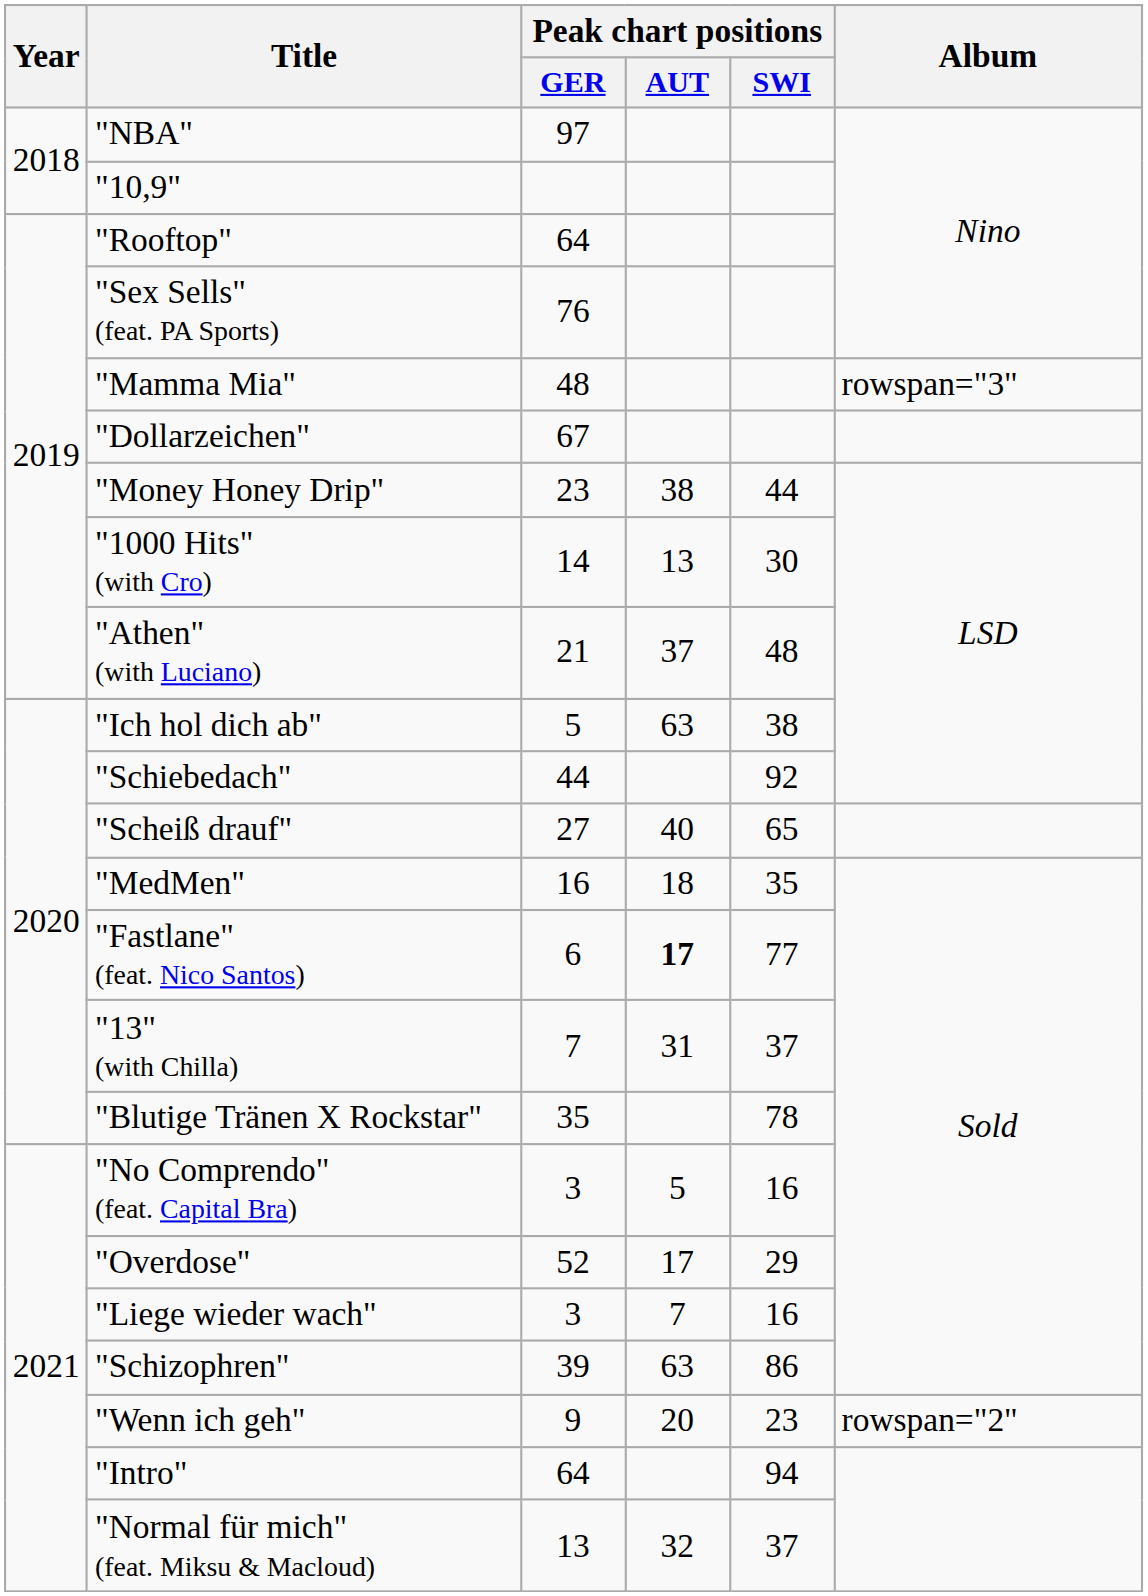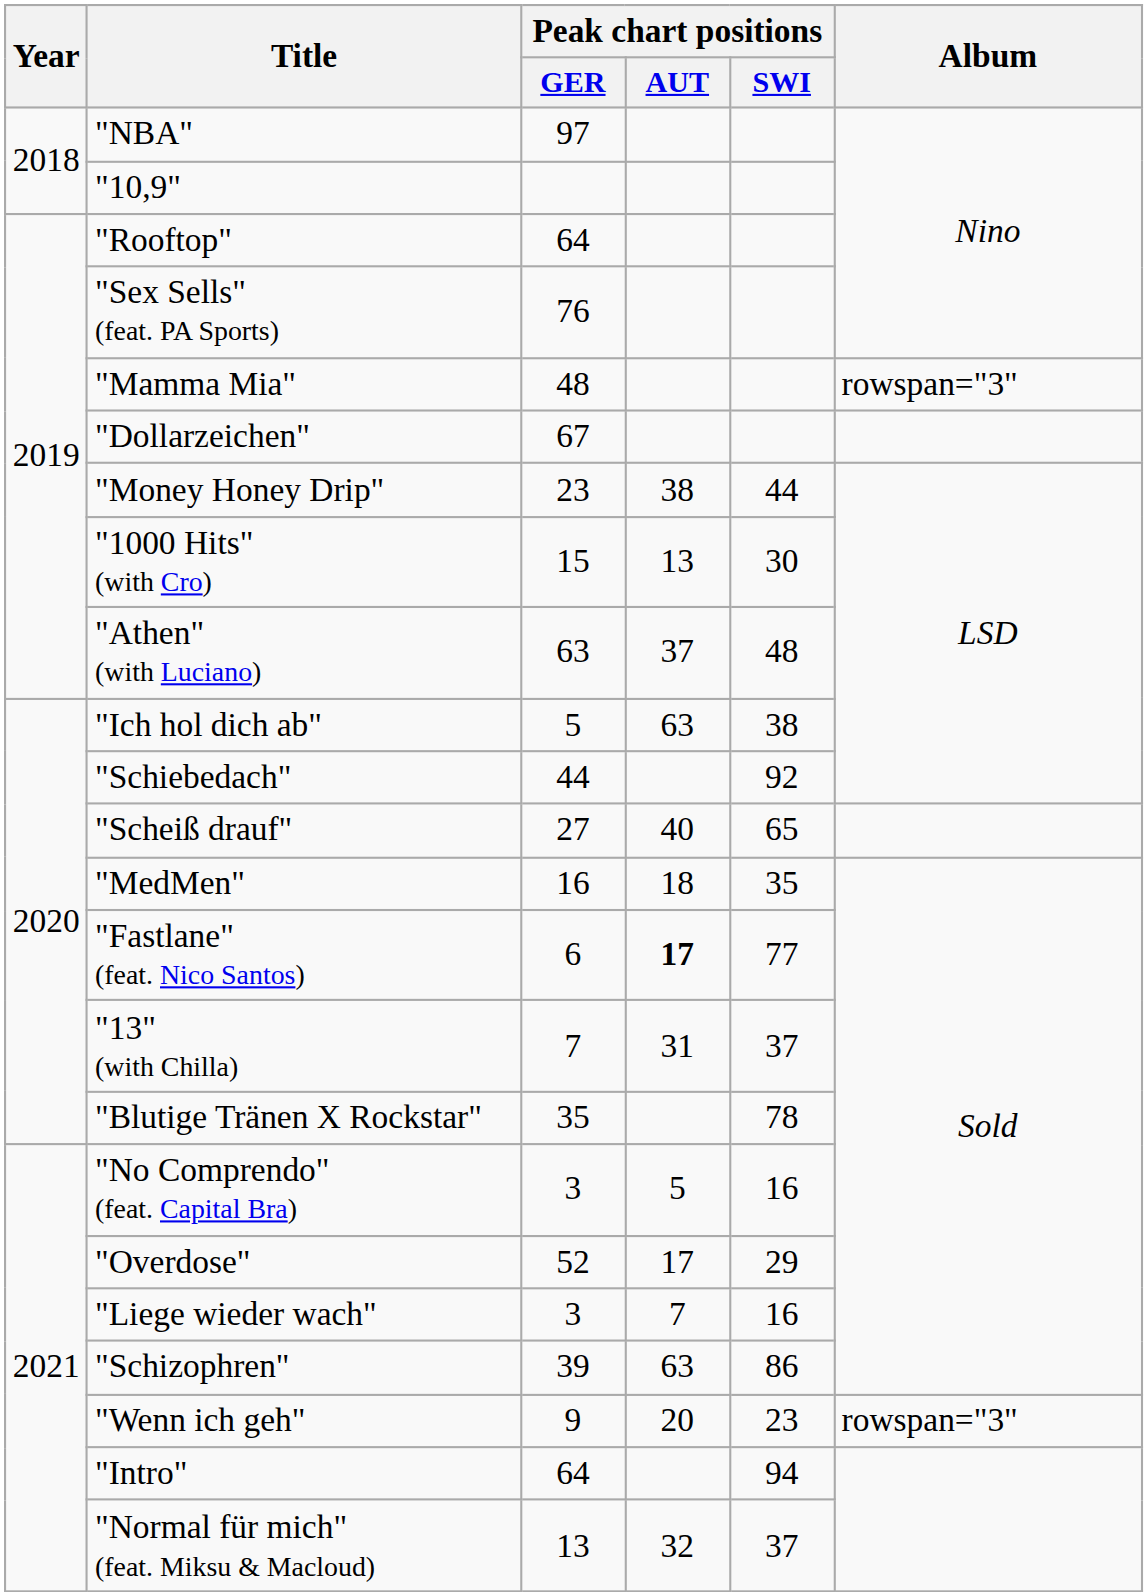"1000 Hits" (with Cro) | Peak chart positions / GER: 14 -> 15
"Athen" (with Luciano) | Peak chart positions / GER: 21 -> 63
"Wenn ich geh" | Album: rowspan="2" -> rowspan="3"
